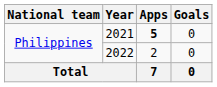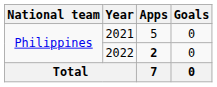2021 | Apps: bold -> normal
2022 | Apps: normal -> bold
